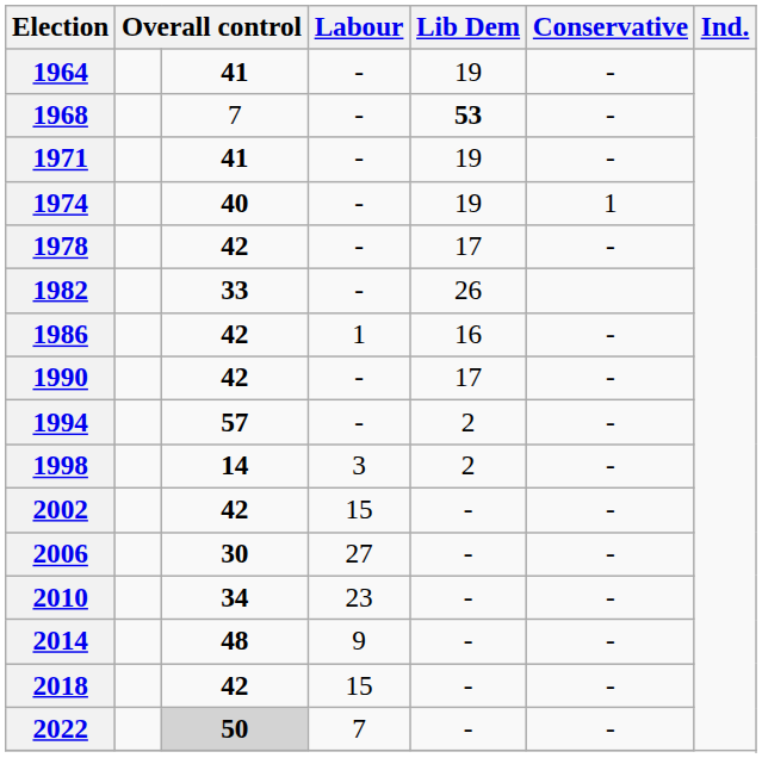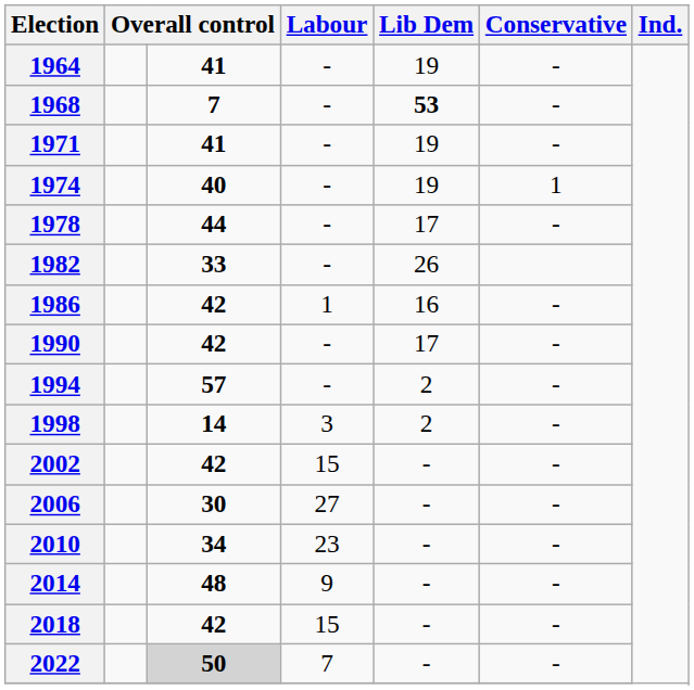1968 | column 3: normal -> bold
1978 | column 3: 42 -> 44
